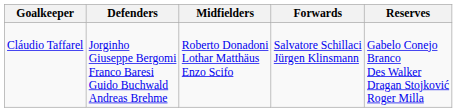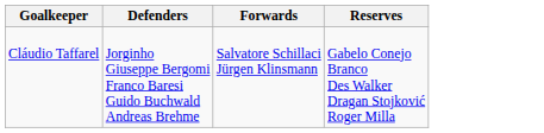- column: Midfielders | Roberto Donadoni Lothar Matthäus Enzo Scifo
